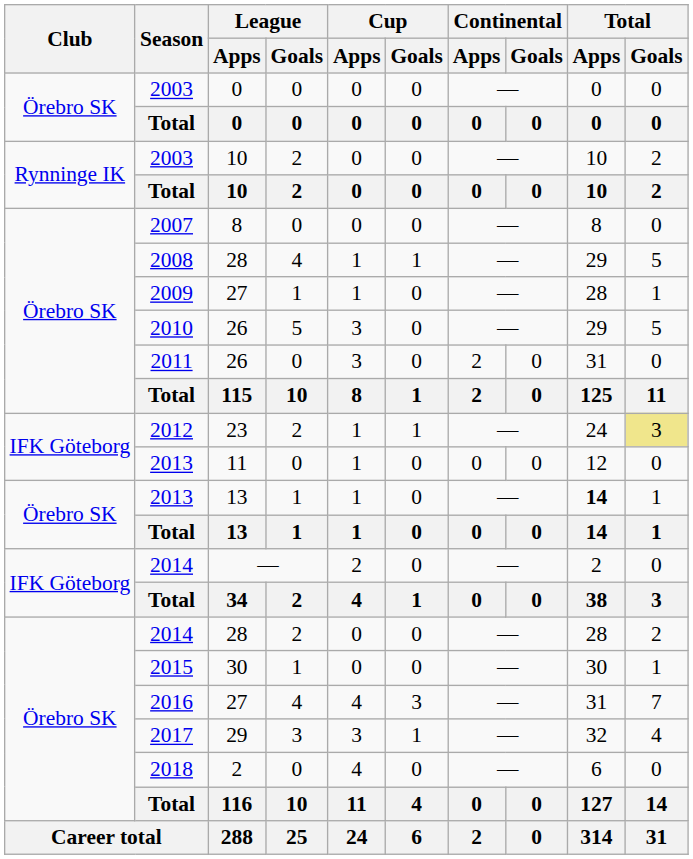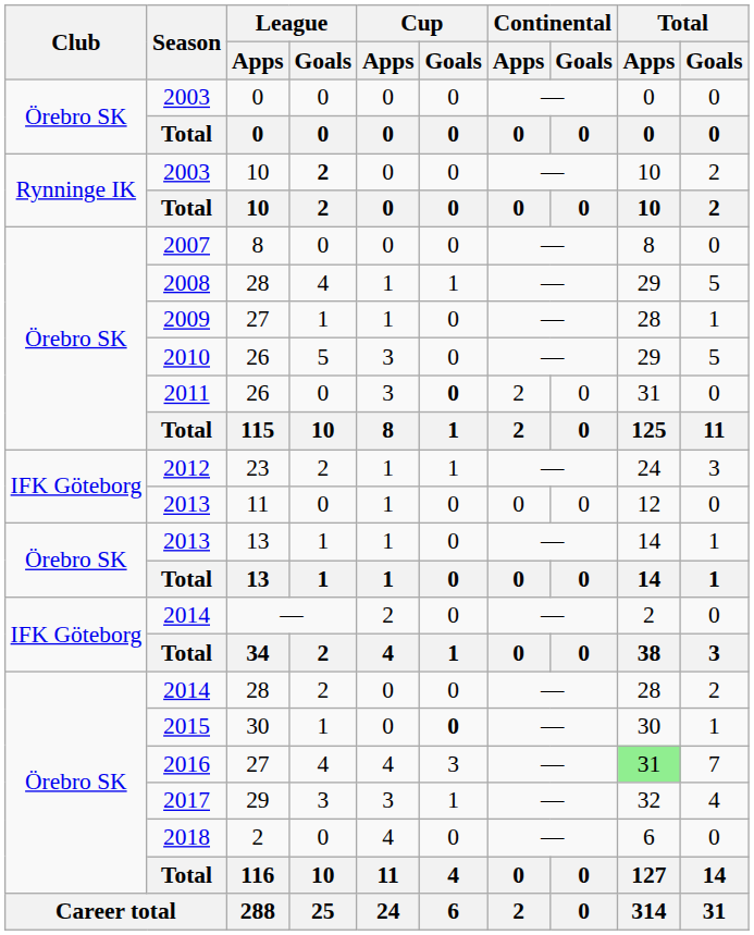2003 / 10 | League / Goals: normal -> bold
2011 | Cup / Goals: normal -> bold
2012 | Total / Goals: khaki background -> no background
2013 / 13 | Total / Apps: bold -> normal
2015 | Cup / Goals: normal -> bold
2016 | Total / Apps: no background -> lightgreen background
